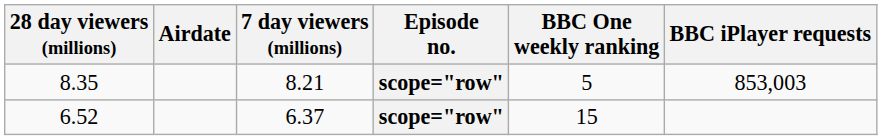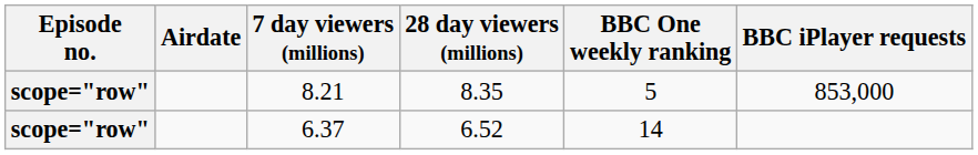columns swapped: Episode no. <-> 28 day viewers (millions)
8.21 | BBC iPlayer requests: 853,003 -> 853,000
6.37 | BBC One weekly ranking: 15 -> 14
